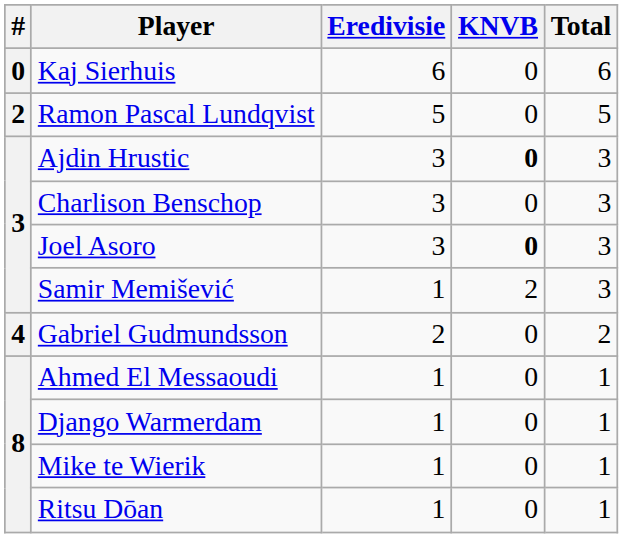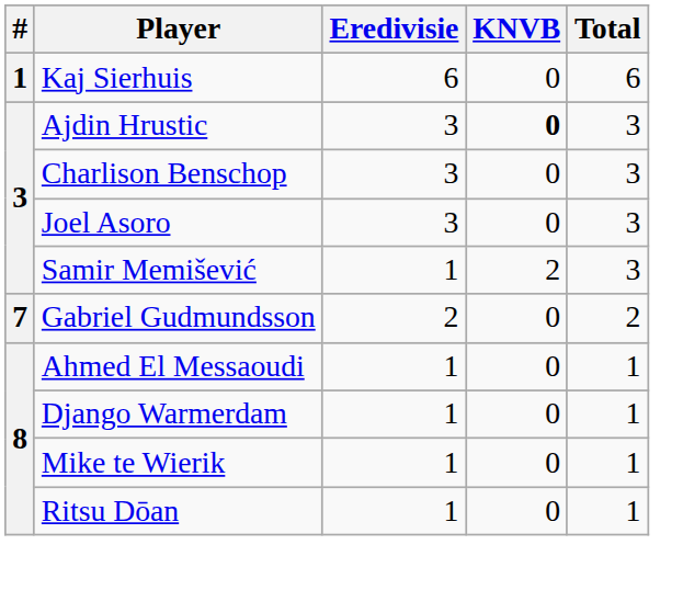Kaj Sierhuis | #: 0 -> 1
- row: 2 | Ramon Pascal Lundqvist | 5 | 0 | 5
Joel Asoro | KNVB: bold -> normal
Gabriel Gudmundsson | #: 4 -> 7
